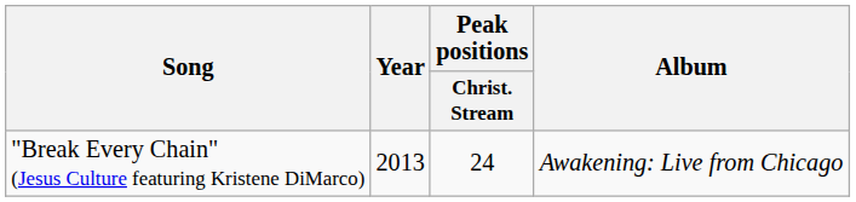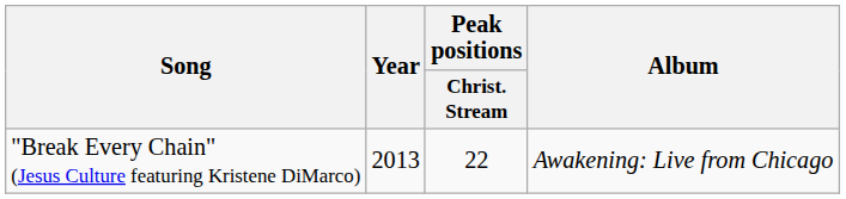row 3 | Peak positions / Christ. Stream: 24 -> 22
